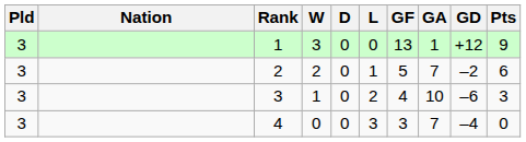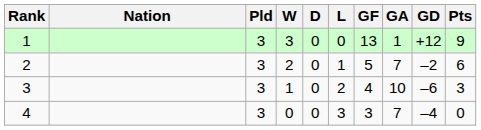columns swapped: Rank <-> Pld
